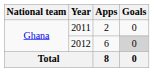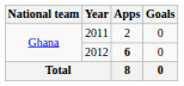2012 | Apps: normal -> bold
2012 | Goals: lightgrey background -> no background
